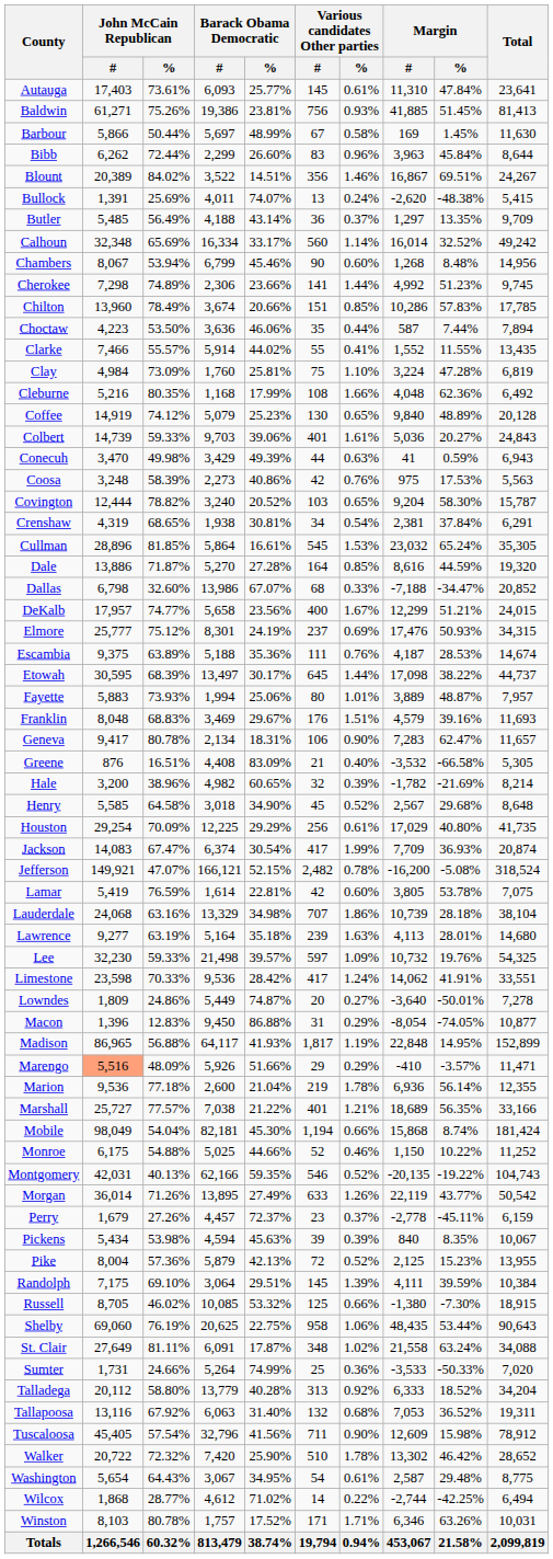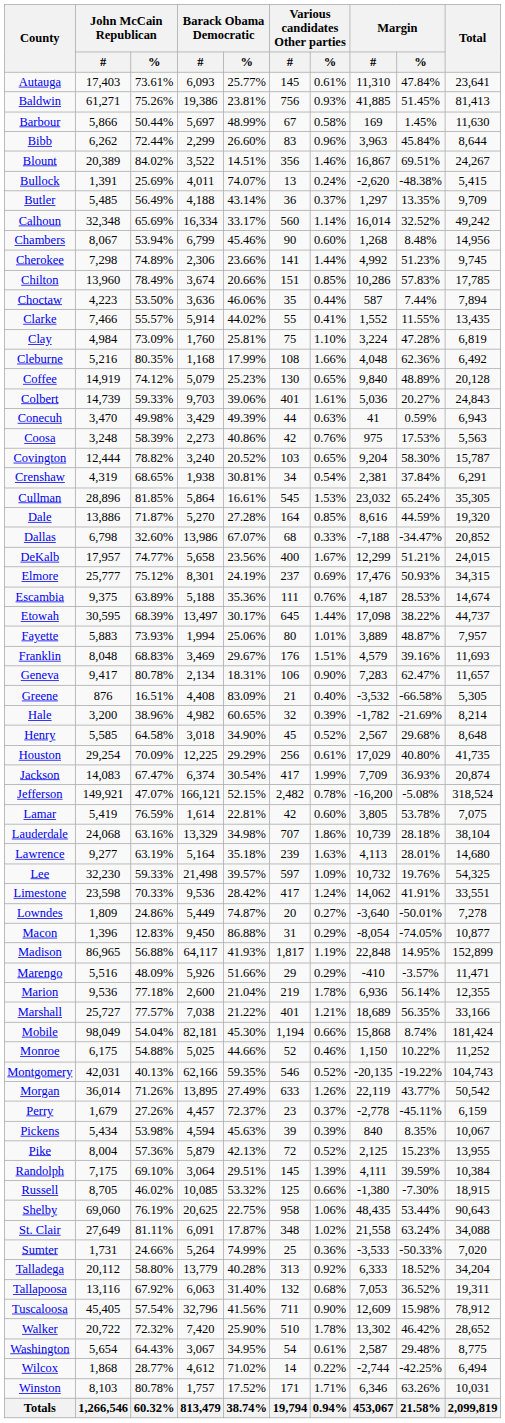Marengo | John McCain Republican / #: lightsalmon background -> no background
